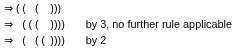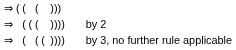row 2 | column 7: by 3, no further rule applicable -> by 2
row 3 | column 7: by 2 -> by 3, no further rule applicable
